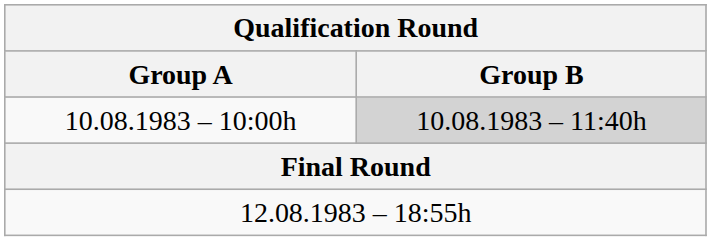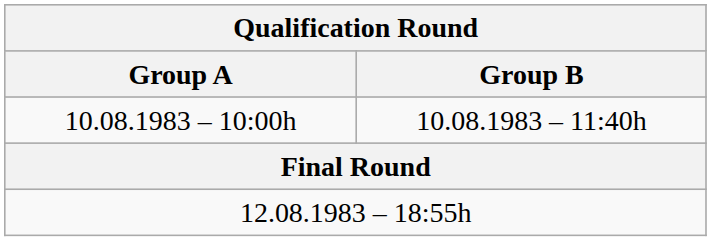10.08.1983 – 10:00h | Group B: lightgrey background -> no background
